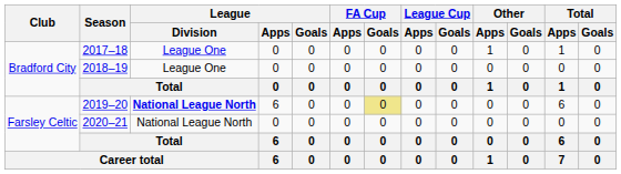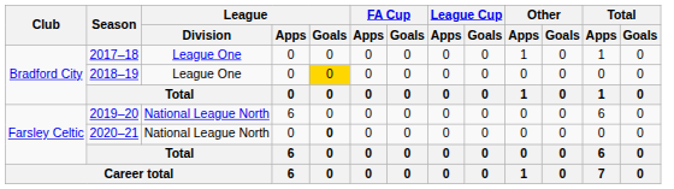2018–19 | League / Goals: no background -> gold background
2019–20 | League / Division: bold -> normal
2019–20 | FA Cup / Goals: khaki background -> no background
2020–21 | League / Goals: normal -> bold
